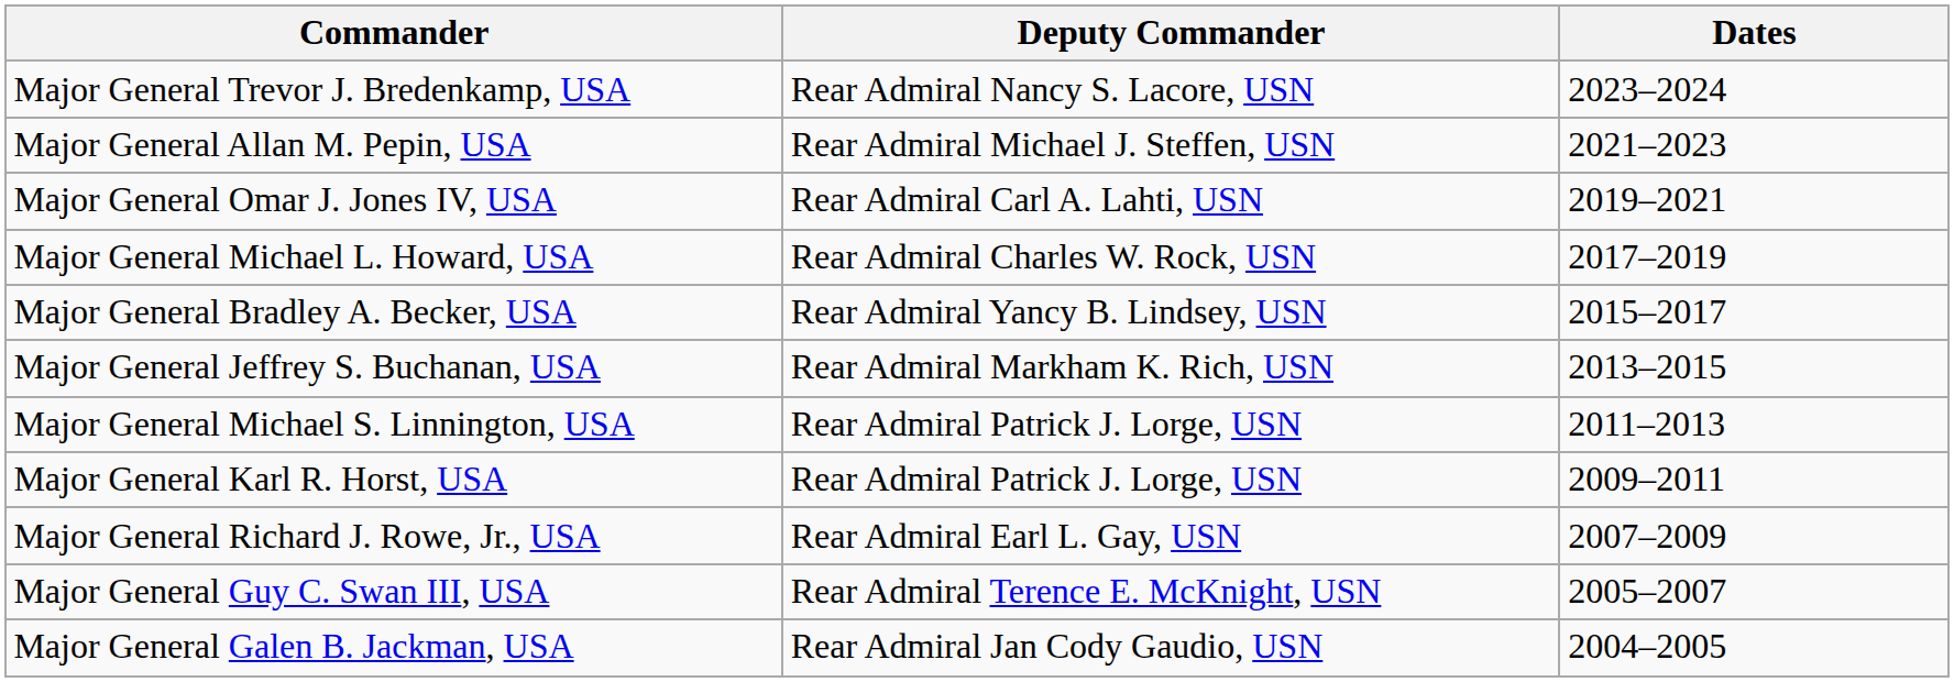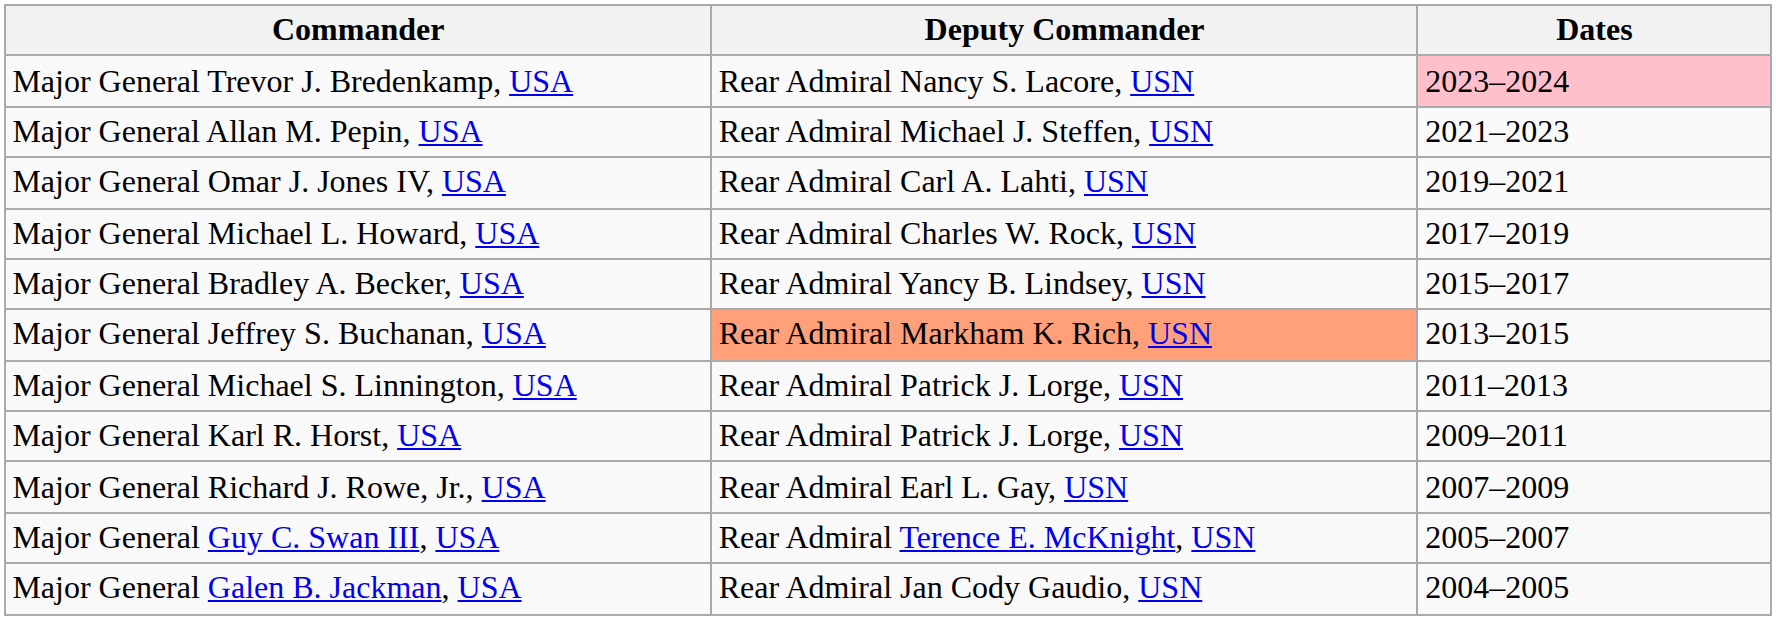Major General Trevor J. Bredenkamp, USA | Dates: no background -> pink background
Major General Jeffrey S. Buchanan, USA | Deputy Commander: no background -> lightsalmon background
